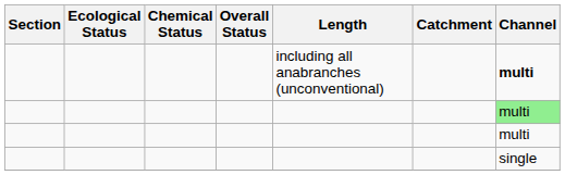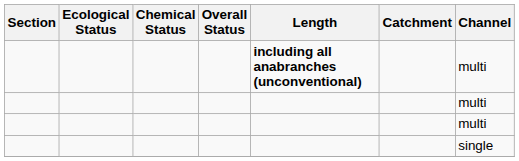row 2 | Length: normal -> bold
row 2 | Channel: bold -> normal
row 3 | Channel: lightgreen background -> no background
